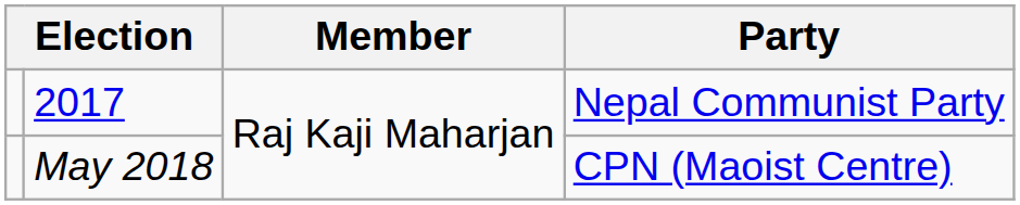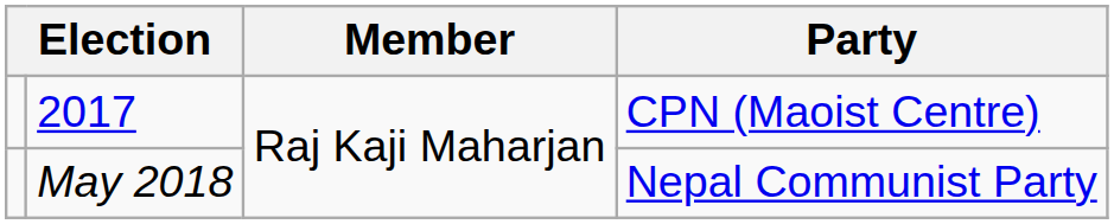2017 | Party: Nepal Communist Party -> CPN (Maoist Centre)
May 2018 | Party: CPN (Maoist Centre) -> Nepal Communist Party
